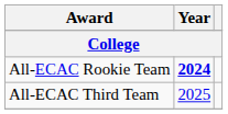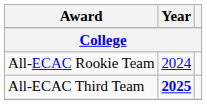row 3 | Year: bold -> normal
row 4 | Year: normal -> bold
